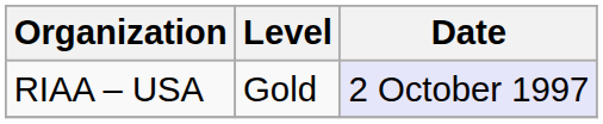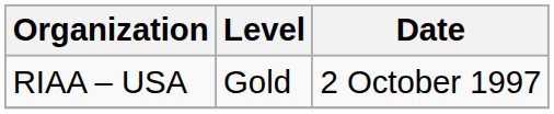RIAA – USA | Date: lavender background -> no background
